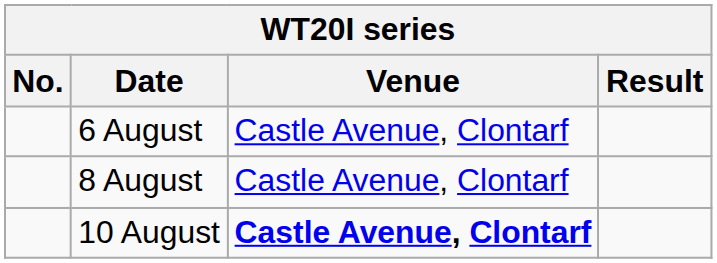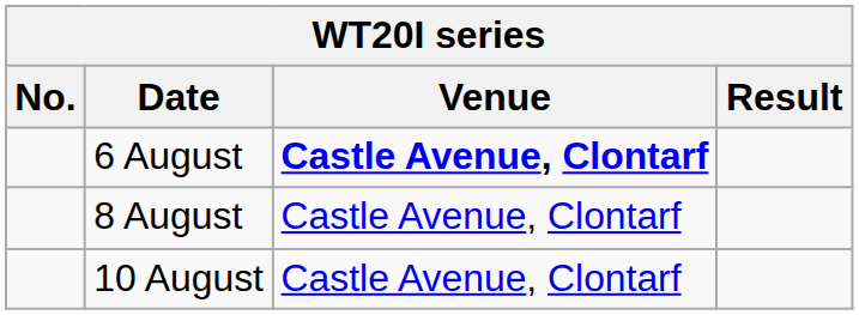6 August | Venue: normal -> bold
10 August | Venue: bold -> normal
